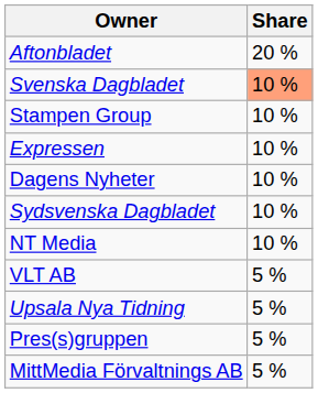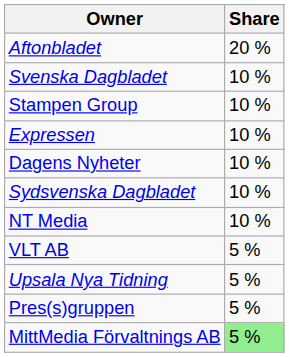Svenska Dagbladet | Share: lightsalmon background -> no background
MittMedia Förvaltnings AB | Share: no background -> lightgreen background
